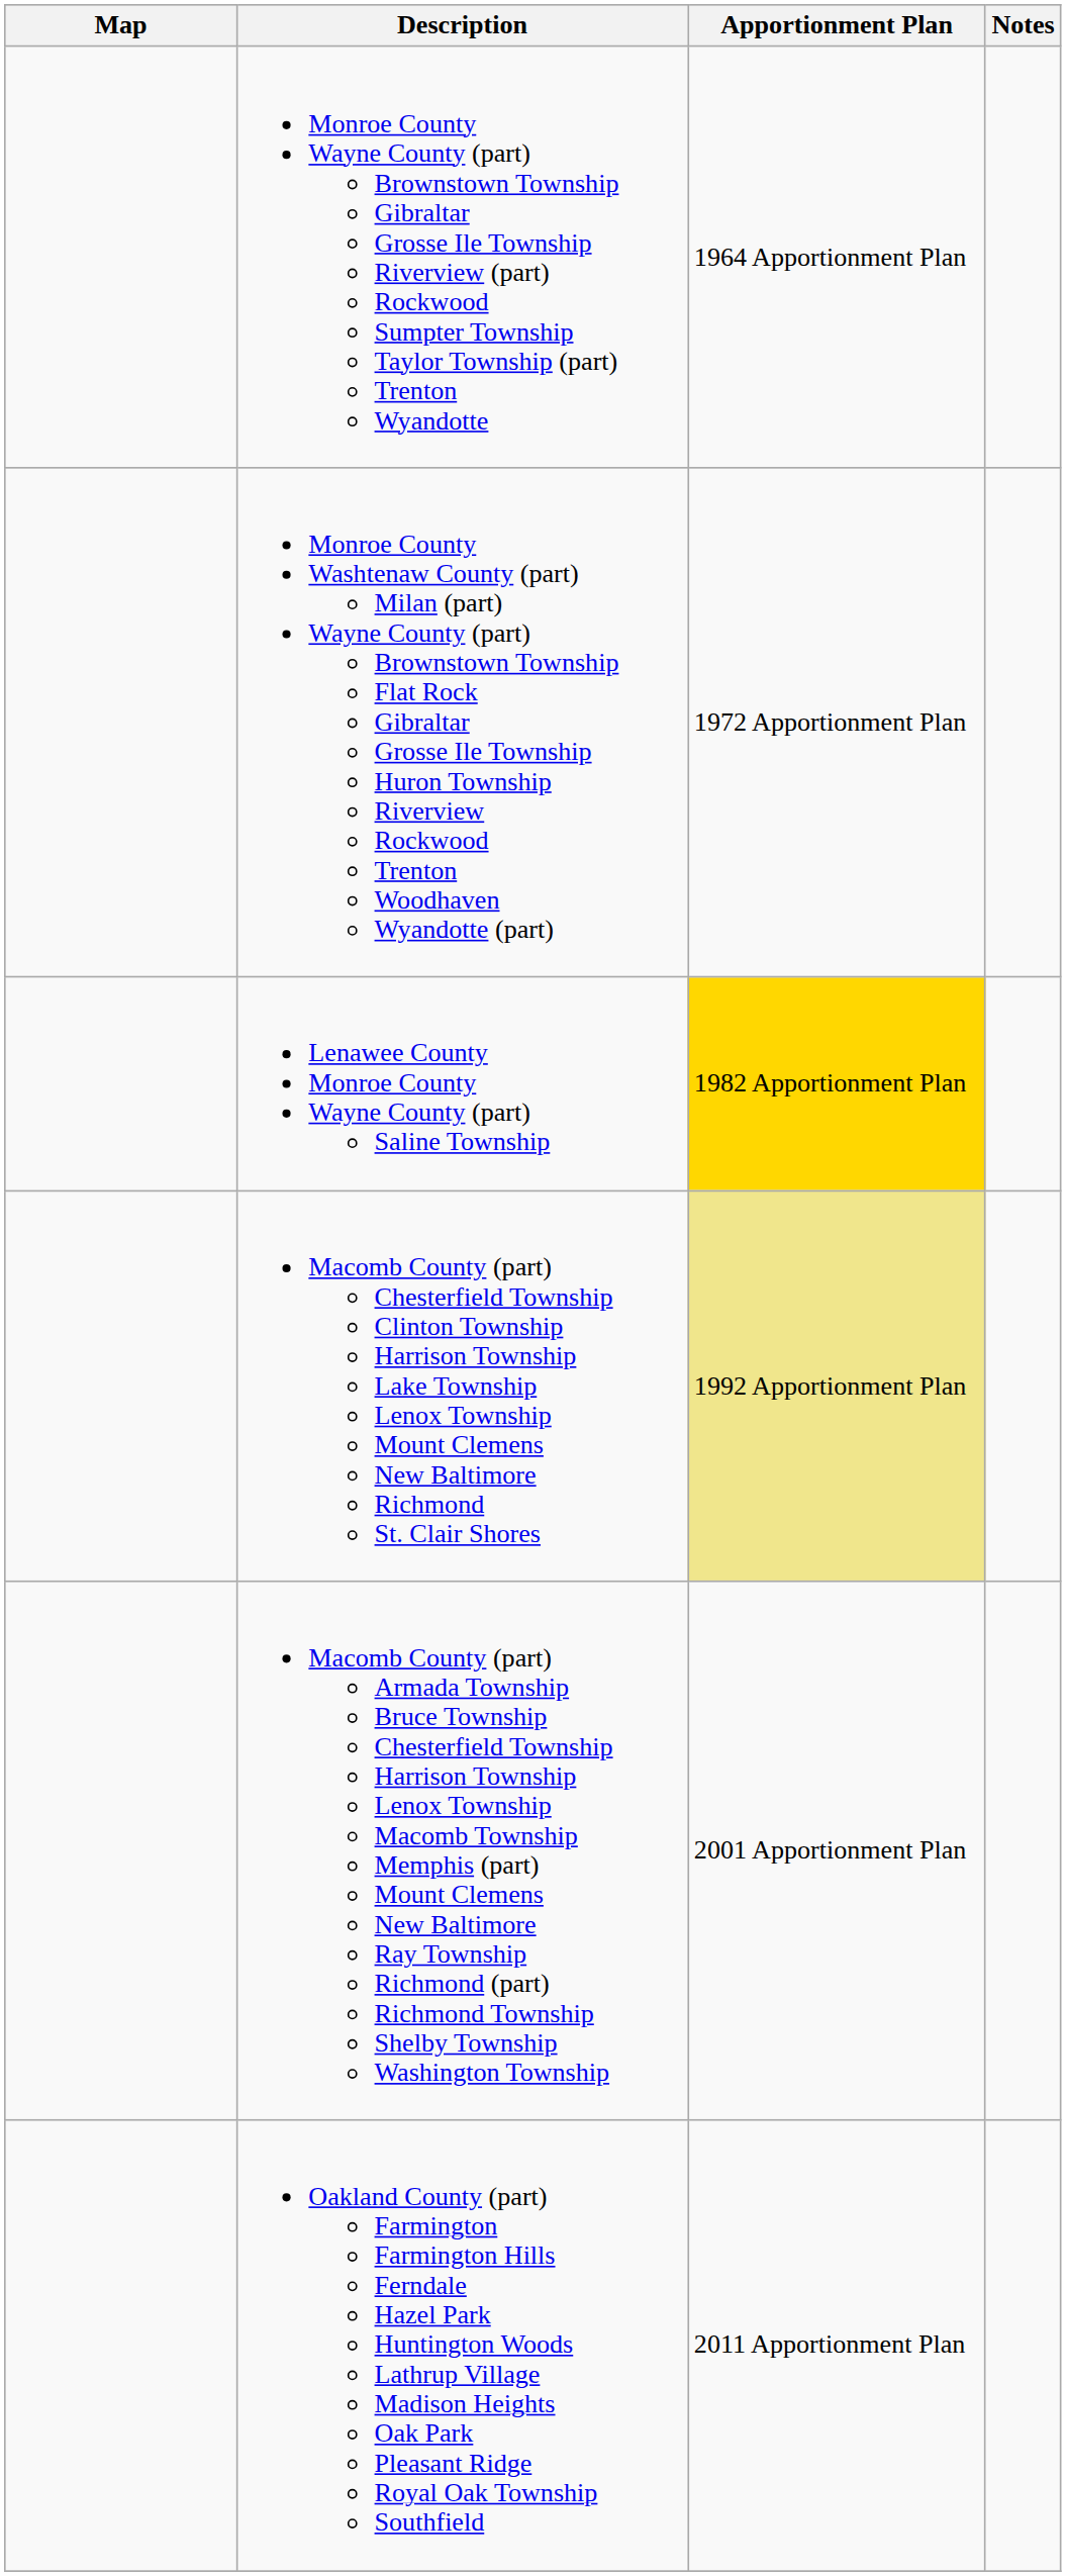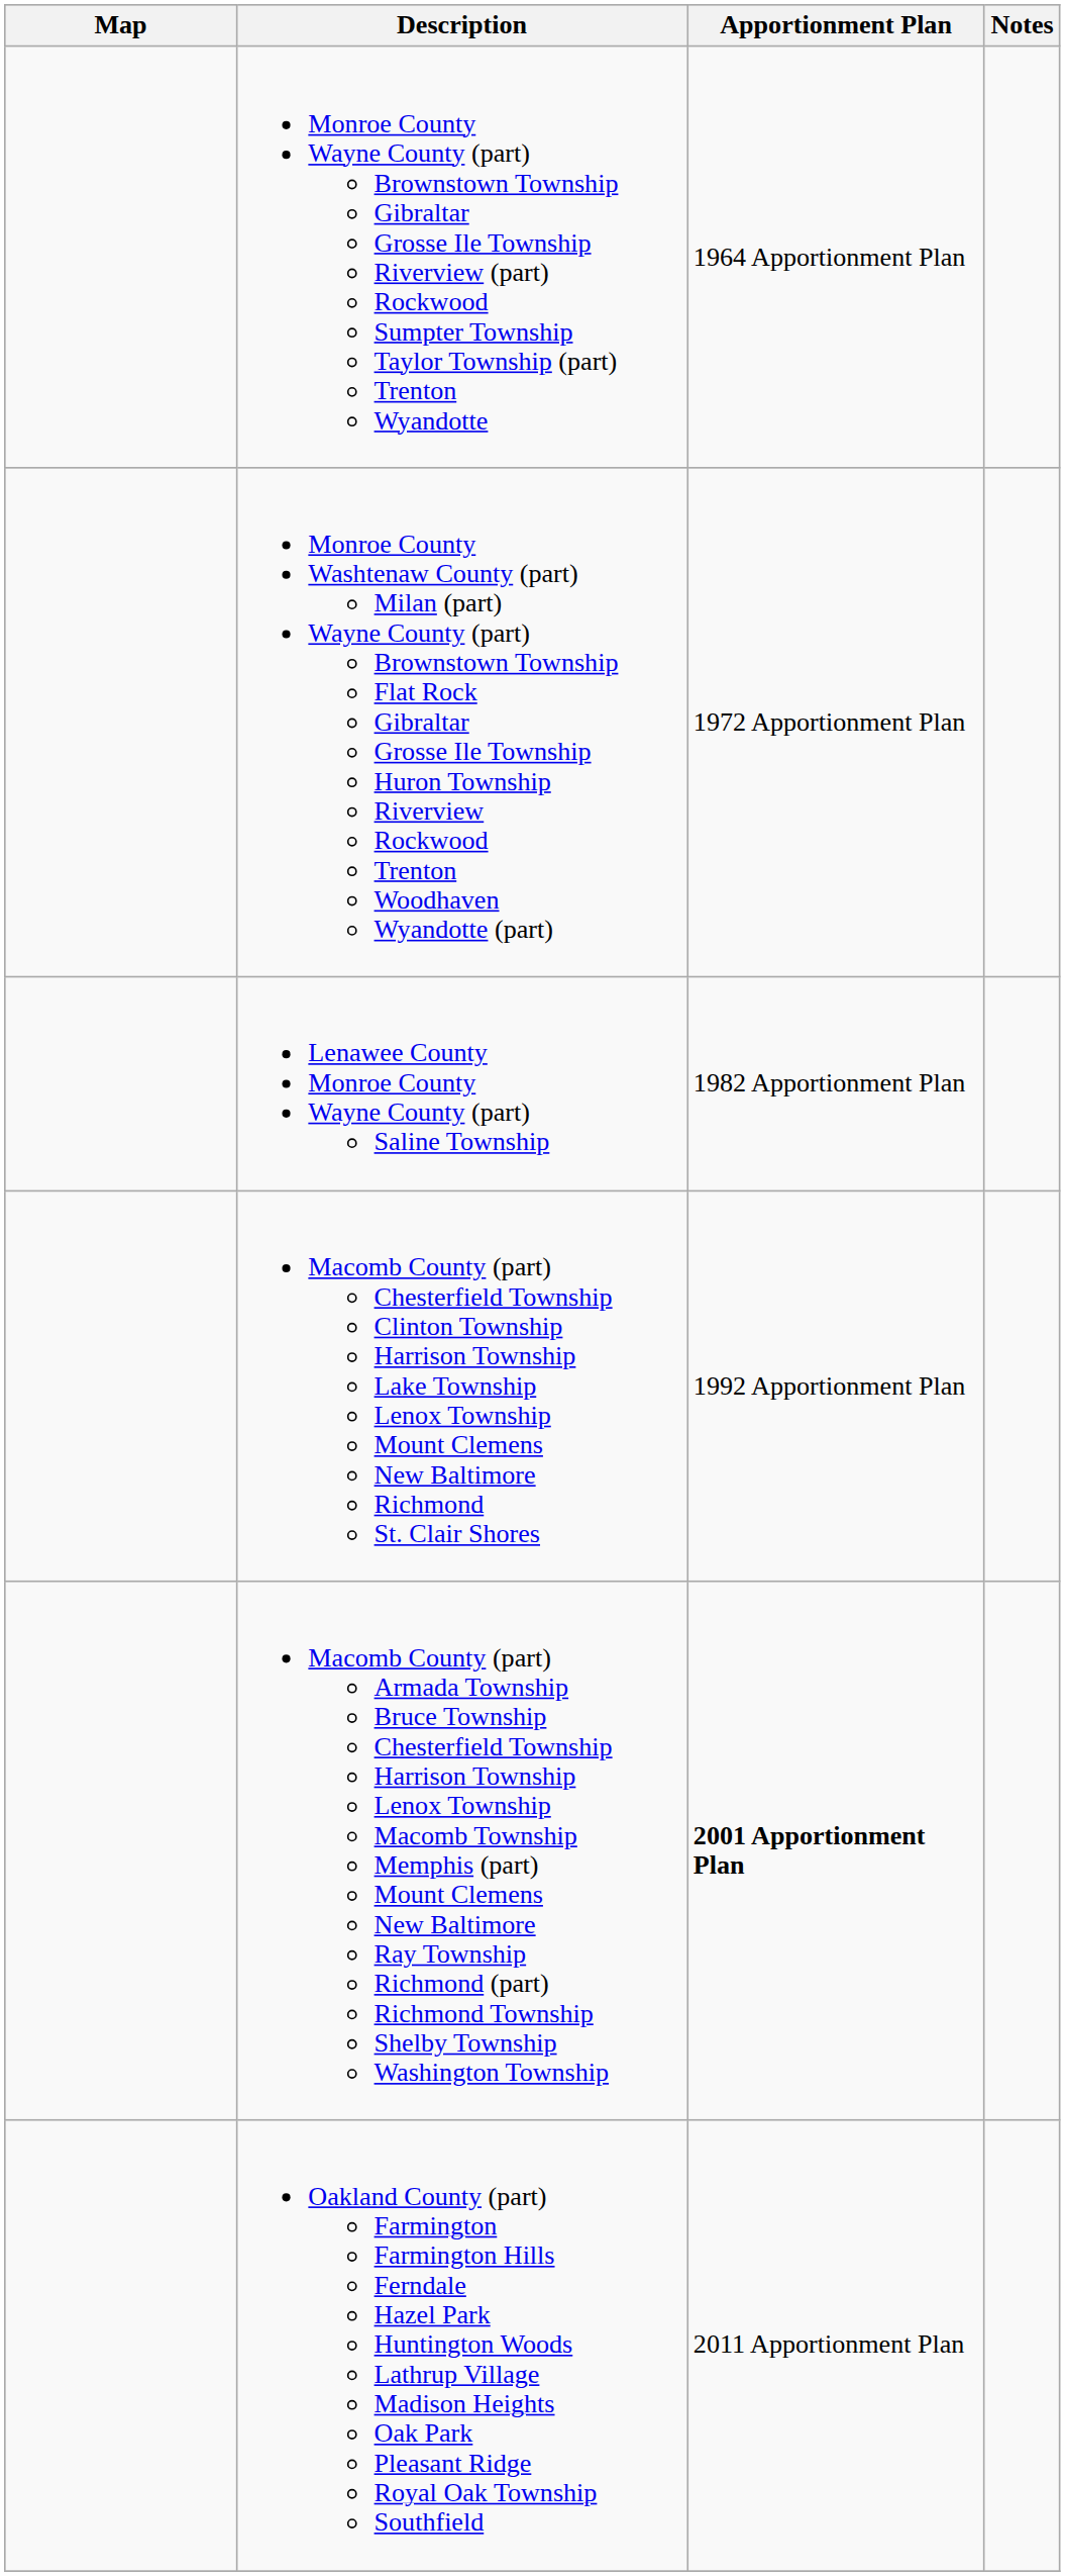row 4 | Apportionment Plan: gold background -> no background
row 5 | Apportionment Plan: khaki background -> no background
row 6 | Apportionment Plan: normal -> bold
